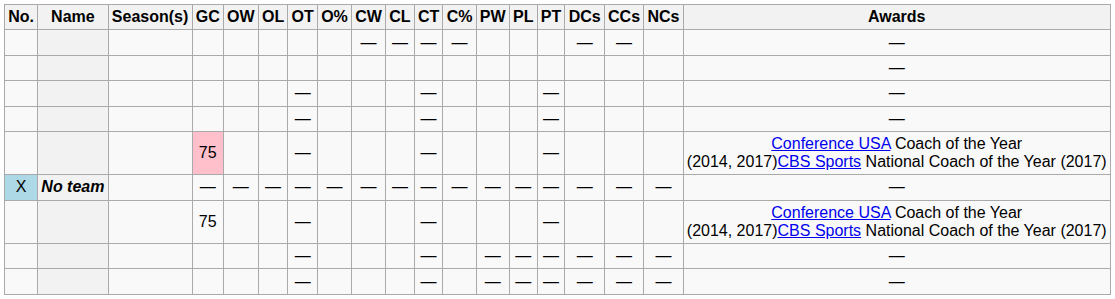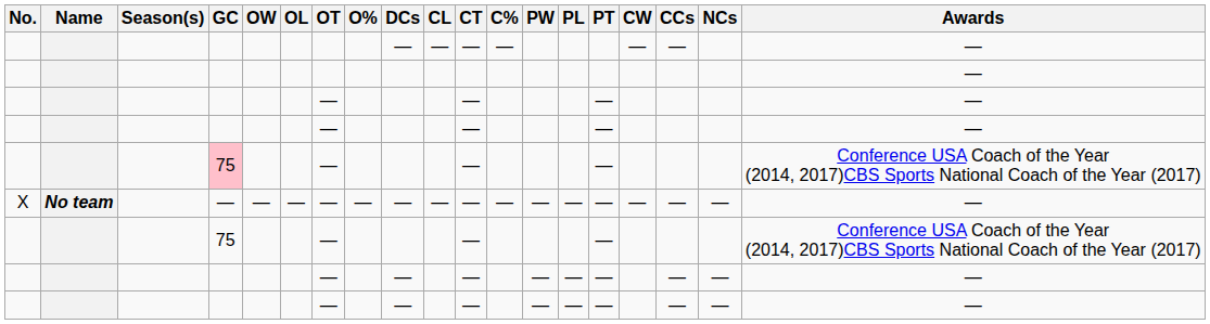columns swapped: CW <-> DCs
row 7 | No.: lightblue background -> no background
